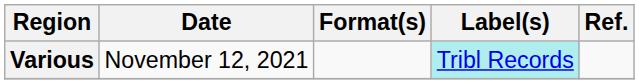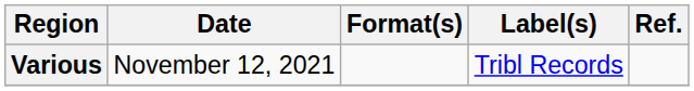Various | Label(s): paleturquoise background -> no background
